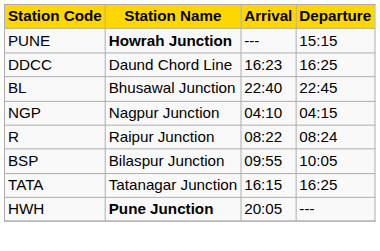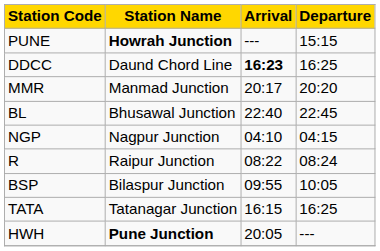DDCC | Arrival: normal -> bold
+ row: MMR | Manmad Junction | 20:17 | 20:20
